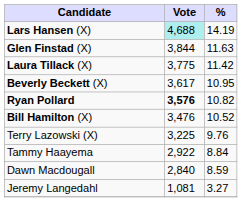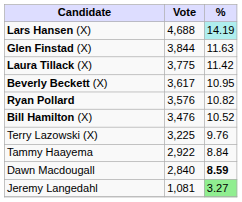Lars Hansen (X) | Vote: paleturquoise background -> no background
Lars Hansen (X) | %: no background -> paleturquoise background
Ryan Pollard | Vote: bold -> normal
Dawn Macdougall | %: normal -> bold
Jeremy Langedahl | %: no background -> lightgreen background
